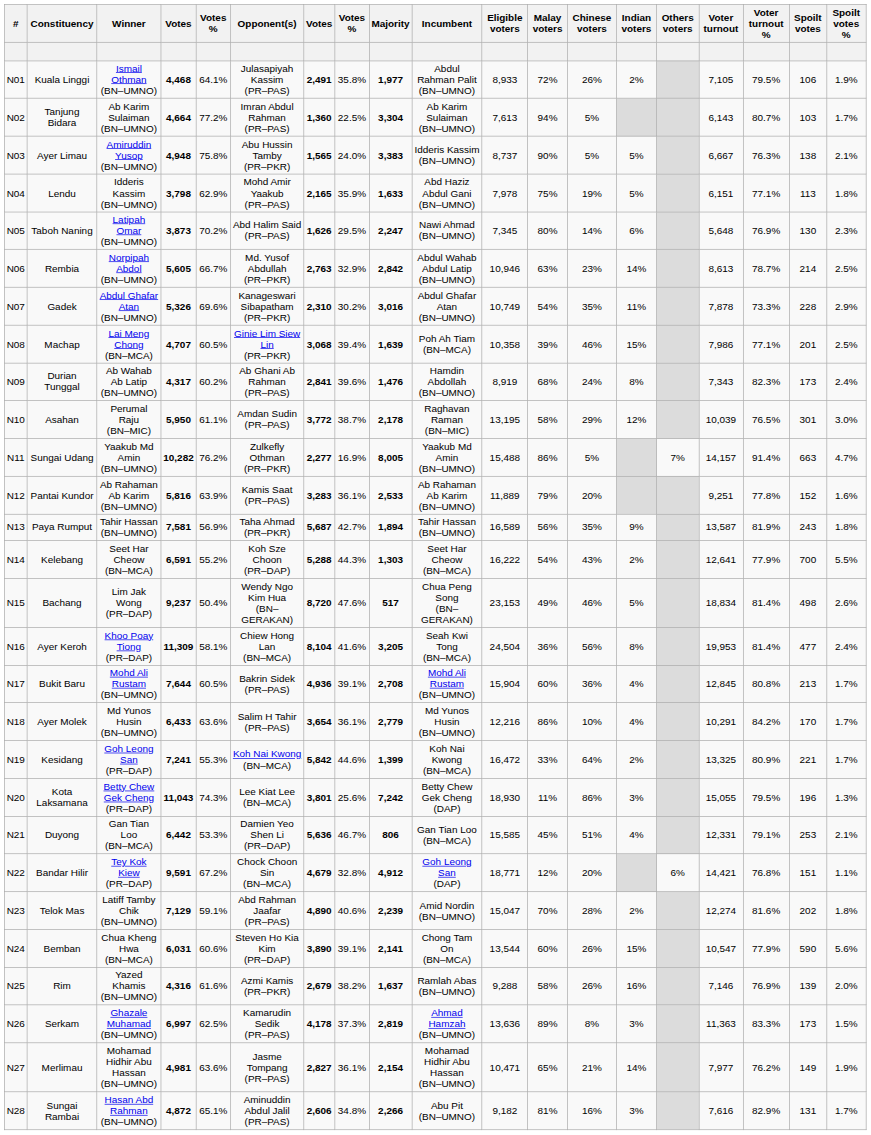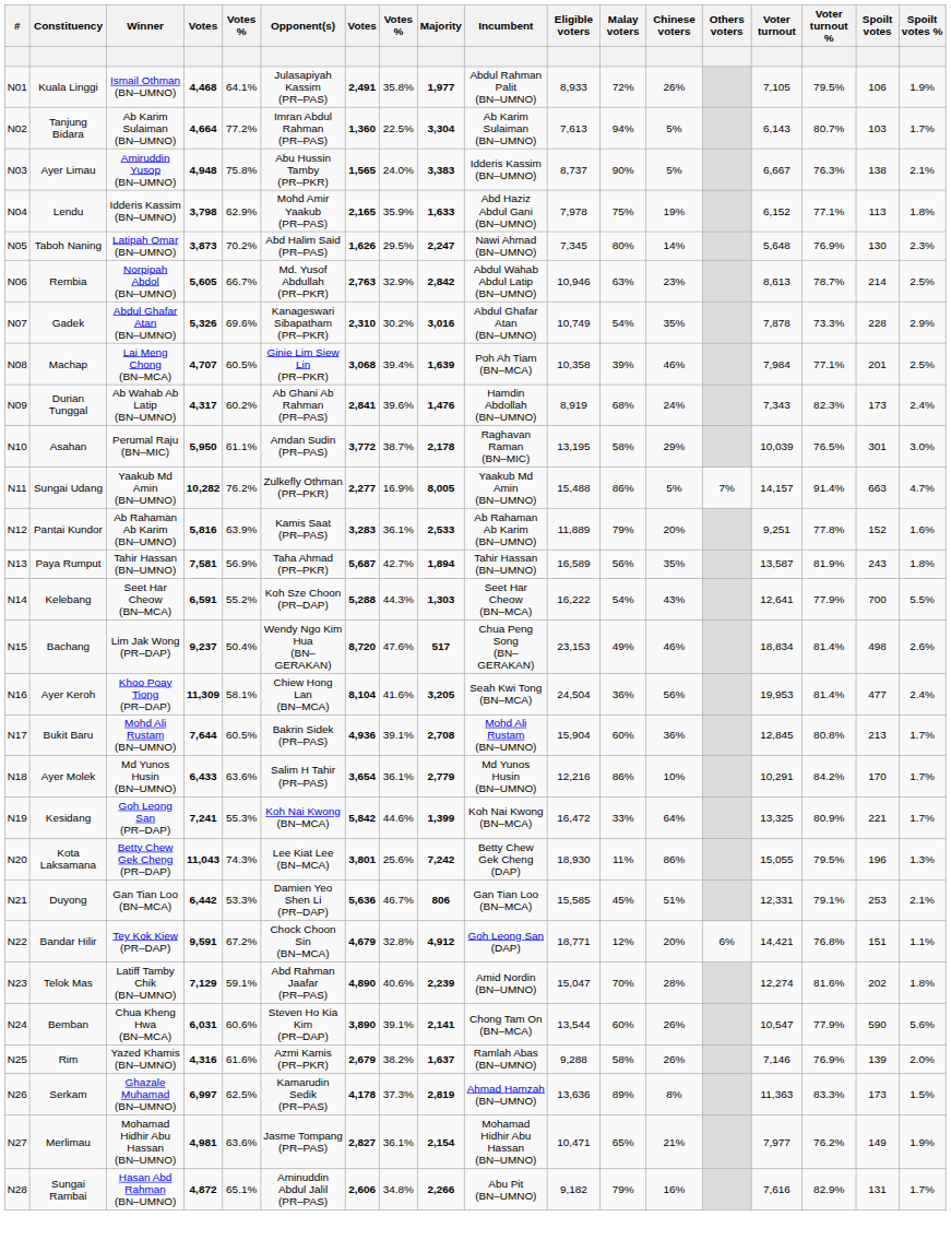- column: Indian voters | 2% | 5% | 5% | 6% | 14% | 11% | 15% | 8% | 12% | 9% | 2% | 5% | 8% | 4% | 4% | 2% | 3% | 4% | 2% | 15% | 16% | 3% | 14% | 3%
Lendu | Voter turnout: 6,151 -> 6,152
Machap | Voter turnout: 7,986 -> 7,984
Sungai Rambai | Malay voters: 81% -> 79%
